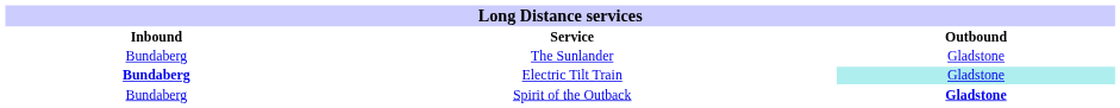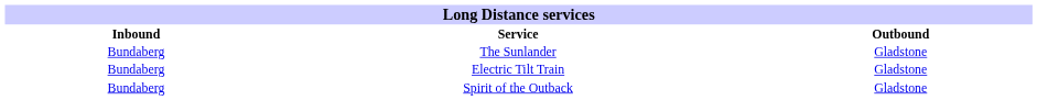Electric Tilt Train | Inbound: bold -> normal
Electric Tilt Train | Outbound: paleturquoise background -> no background
Spirit of the Outback | Outbound: bold -> normal
